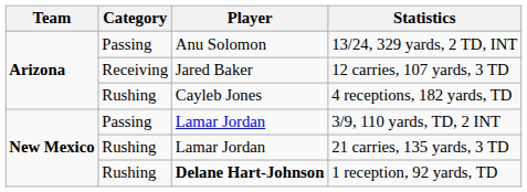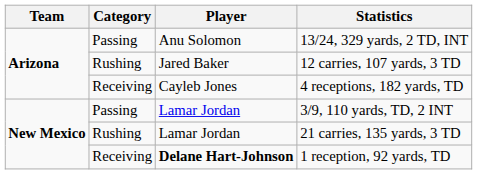12 carries, 107 yards, 3 TD | Category: Receiving -> Rushing
4 receptions, 182 yards, TD | Category: Rushing -> Receiving
1 reception, 92 yards, TD | Category: Rushing -> Receiving
